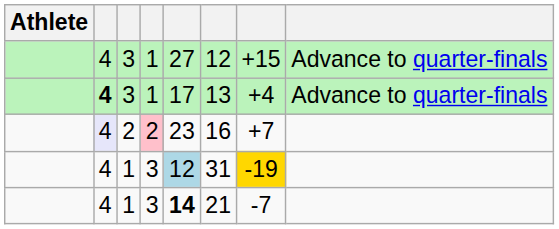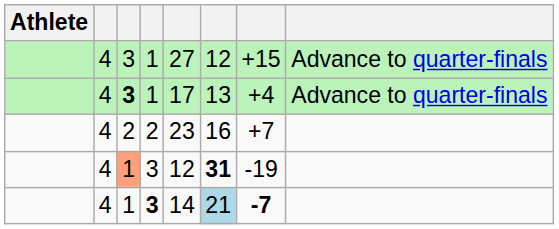row 3 | column 2: bold -> normal
row 3 | column 3: normal -> bold
row 4 | column 2: lavender background -> no background
row 4 | column 4: pink background -> no background
row 5 | column 3: no background -> lightsalmon background
row 5 | column 5: lightblue background -> no background
row 5 | column 6: normal -> bold
row 5 | column 7: gold background -> no background
row 6 | column 4: normal -> bold
row 6 | column 5: bold -> normal
row 6 | column 6: no background -> lightblue background
row 6 | column 7: normal -> bold
